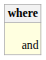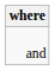row 2 | column 1: lightyellow background -> no background
